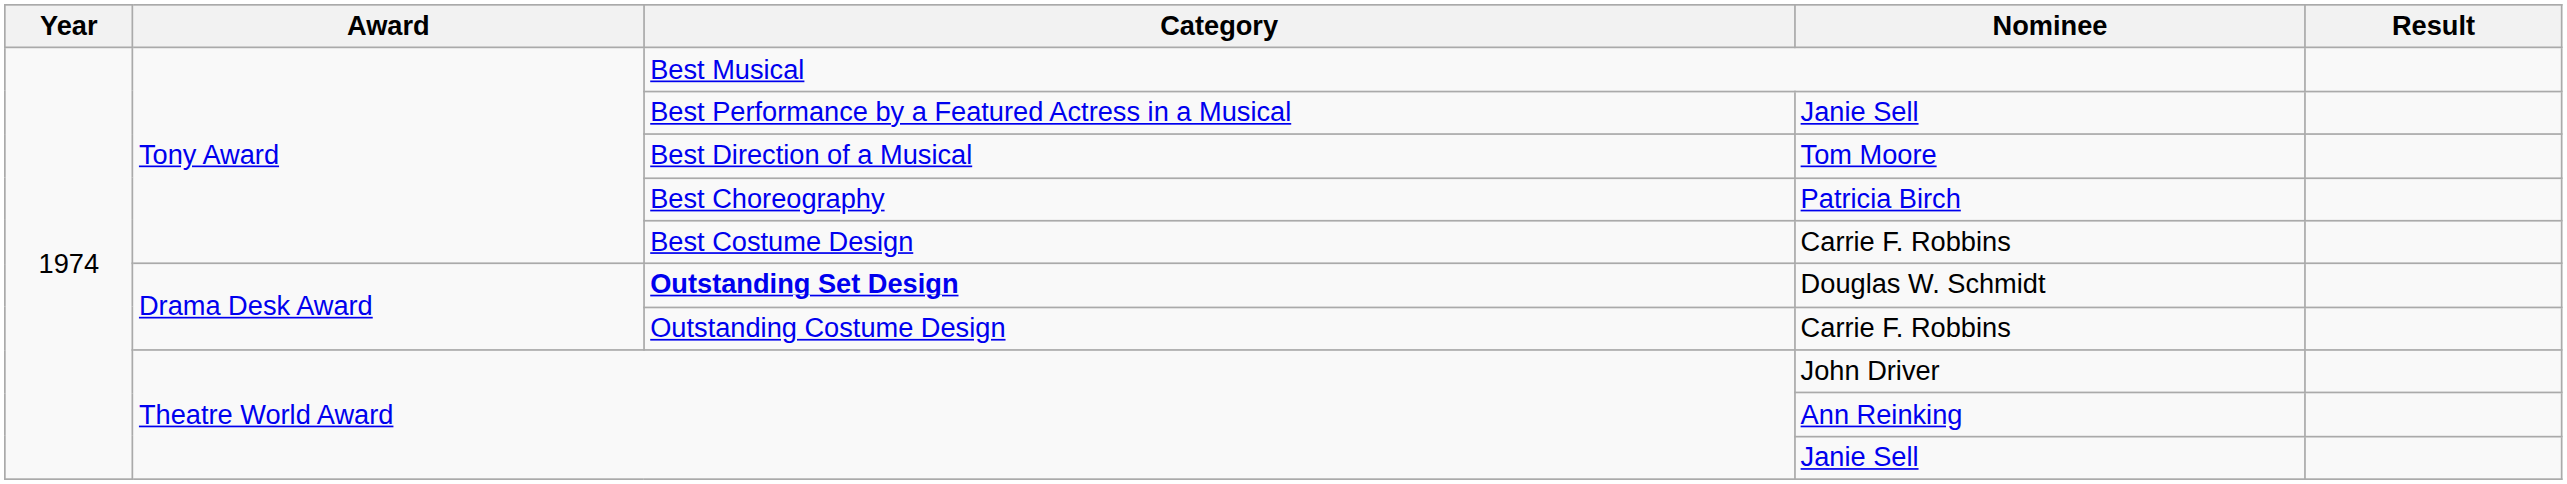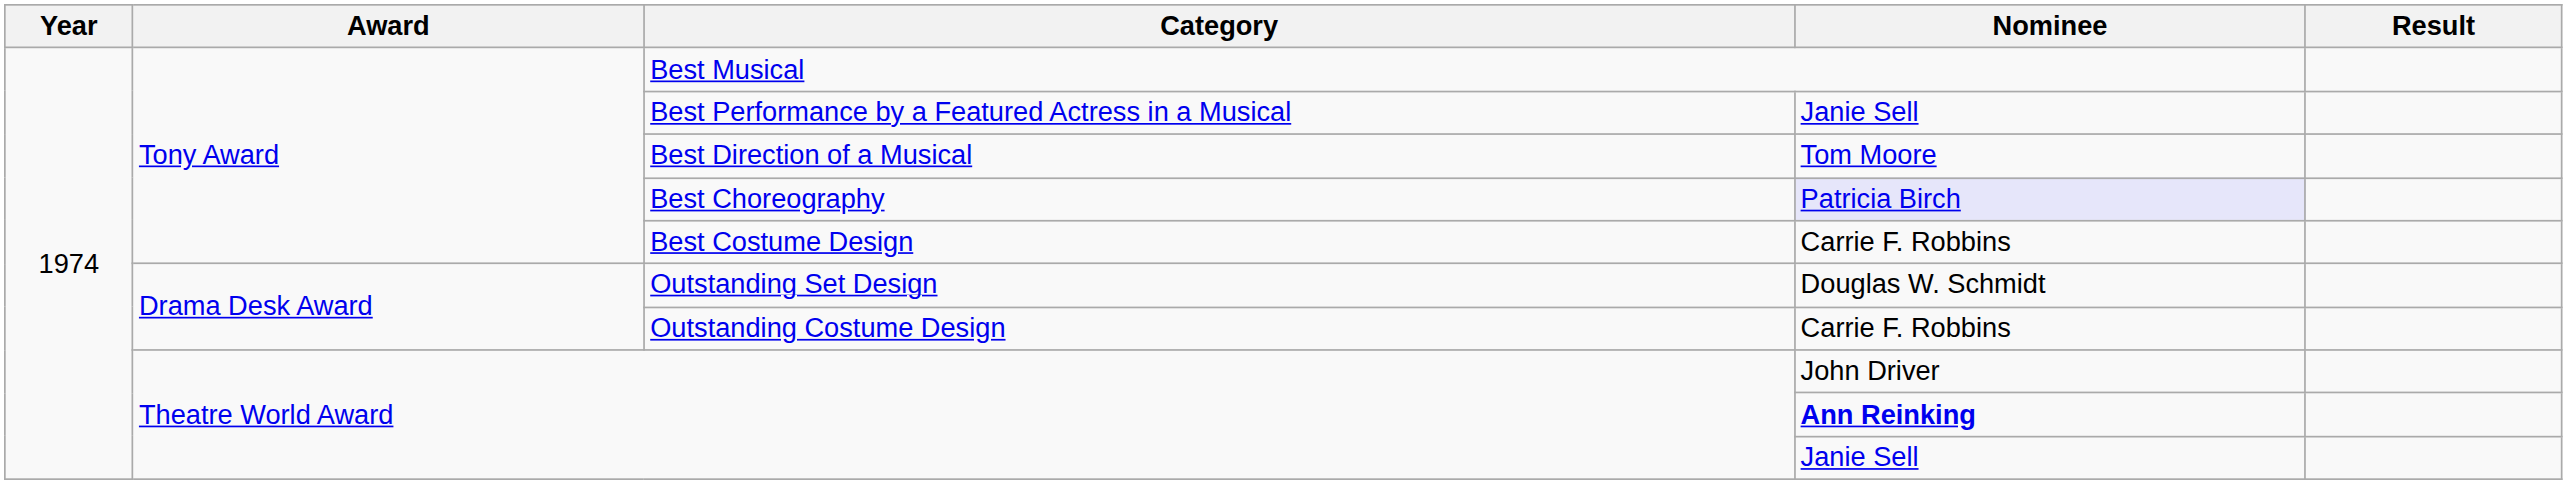Best Choreography | Nominee: no background -> lavender background
Outstanding Set Design | Category: bold -> normal
Theatre World Award / Ann Reinking | Nominee: normal -> bold
